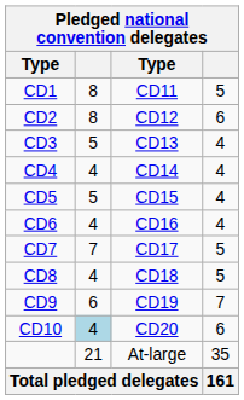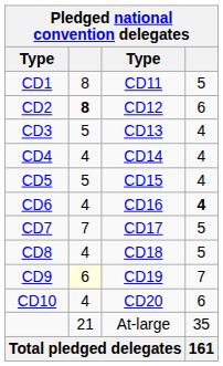CD2 | column 2: normal -> bold
CD6 | column 4: normal -> bold
CD9 | column 2: no background -> lightyellow background
CD10 | column 2: lightblue background -> no background
